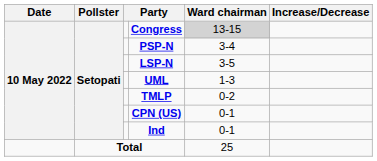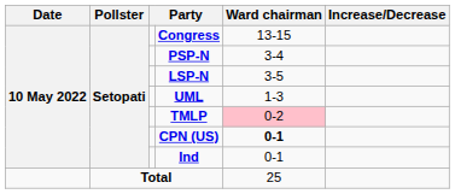Congress | Ward chairman: lightgrey background -> no background
TMLP | Ward chairman: no background -> pink background
CPN (US) | Ward chairman: normal -> bold
